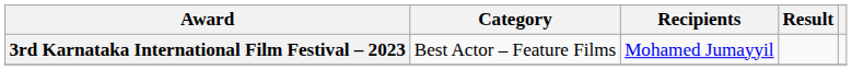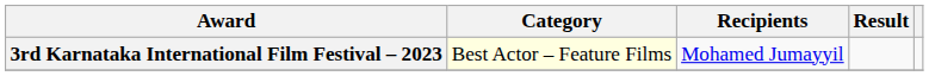3rd Karnataka International Film Festival – 2023 | Category: no background -> lightyellow background
